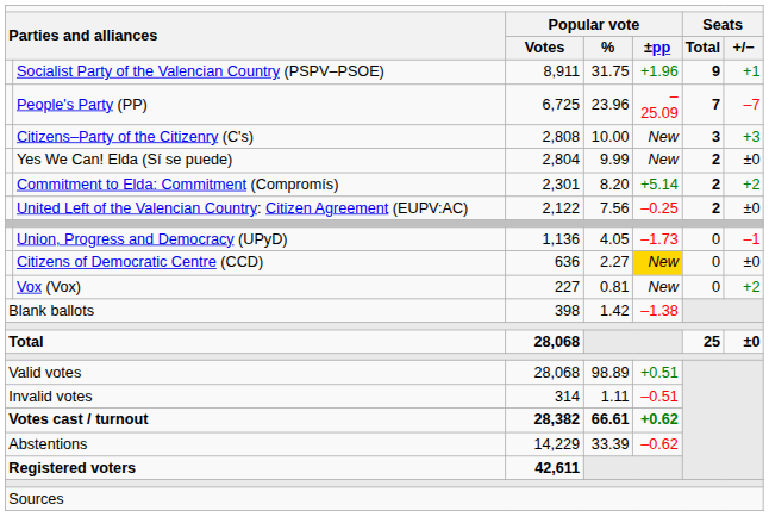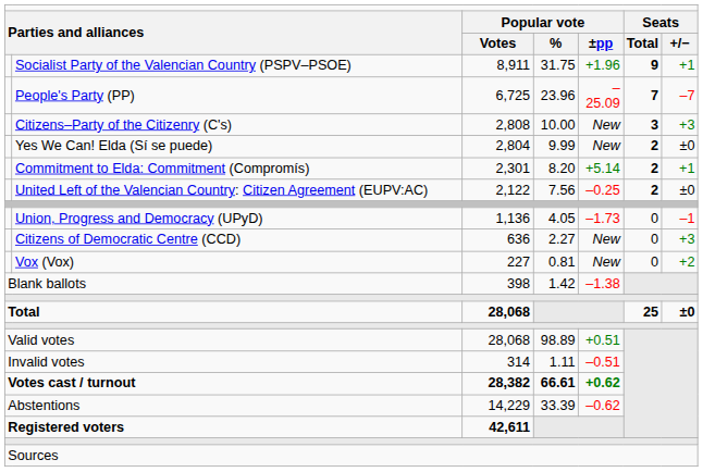Commitment to Elda: Commitment (Compromís) | column 7: +2 -> +1
Citizens of Democratic Centre (CCD) | column 5: gold background -> no background
Citizens of Democratic Centre (CCD) | column 7: ±0 -> +3
